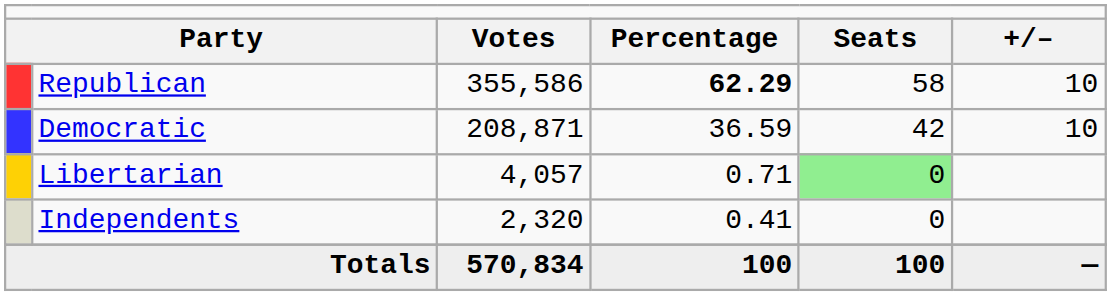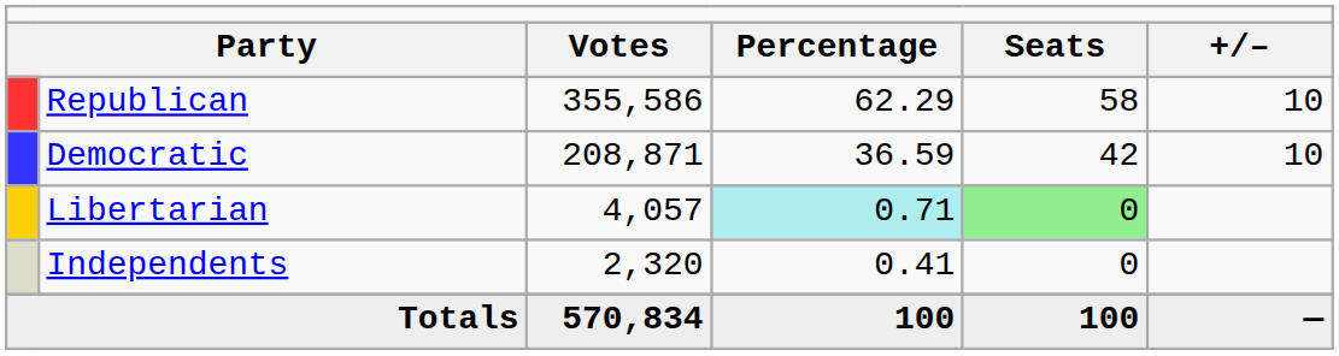Republican | column 4: bold -> normal
Libertarian | column 4: no background -> paleturquoise background
